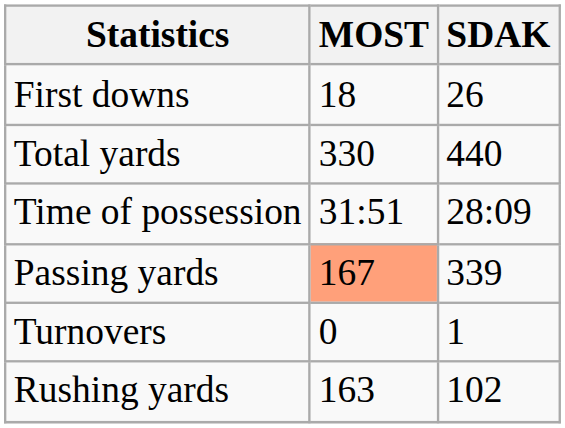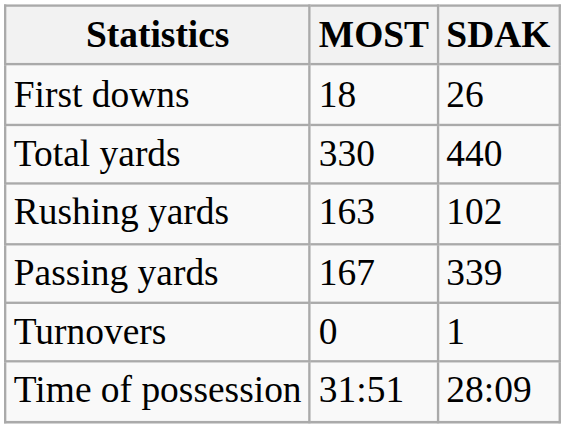rows swapped: Rushing yards <-> Time of possession
Passing yards | MOST: lightsalmon background -> no background
